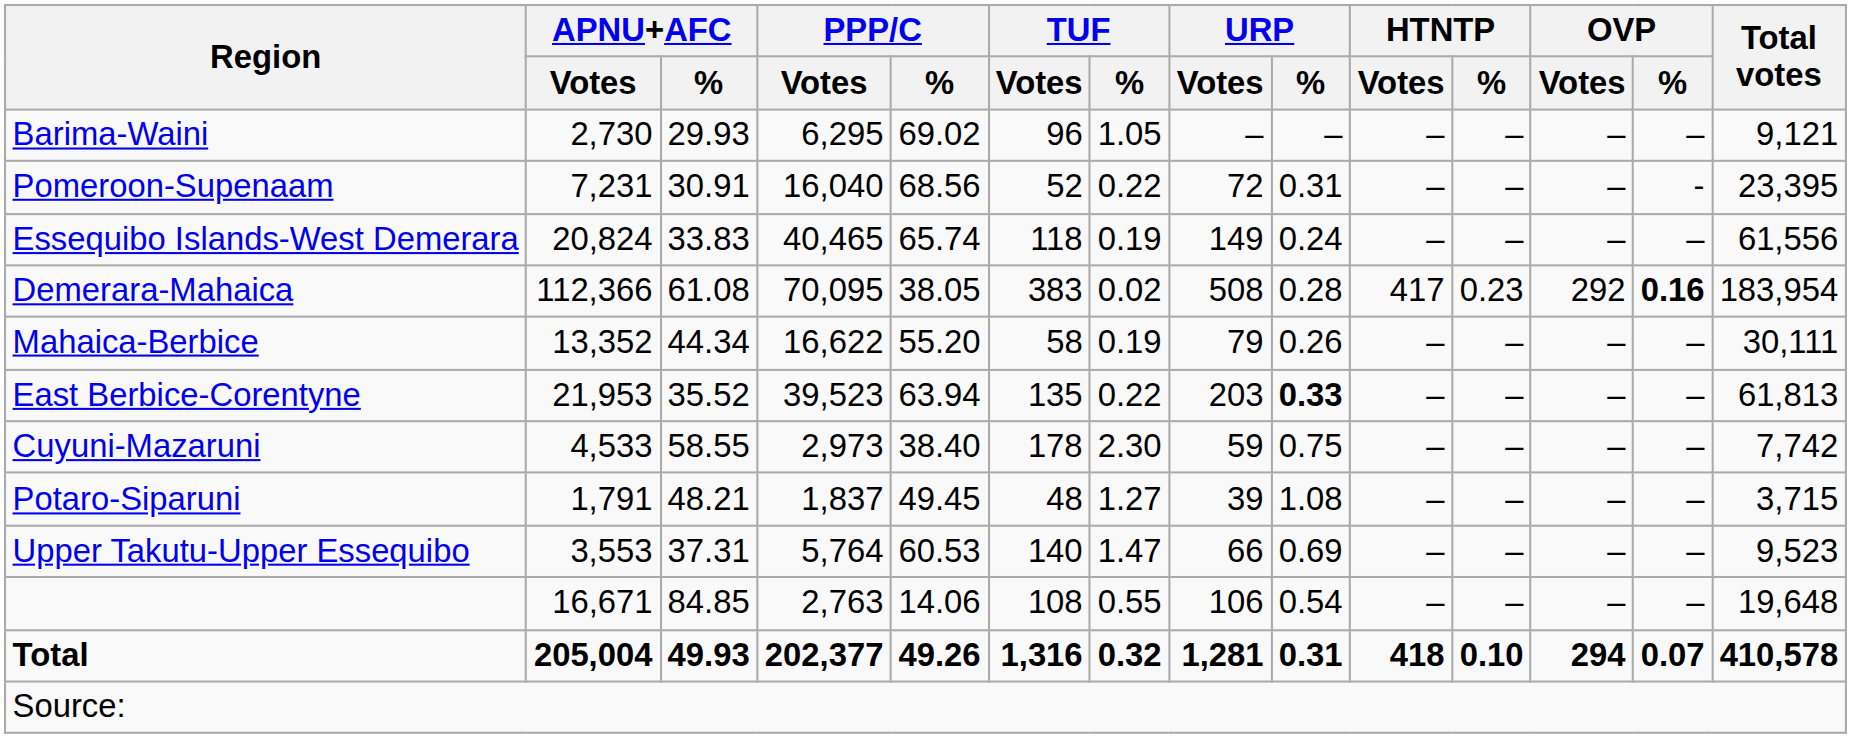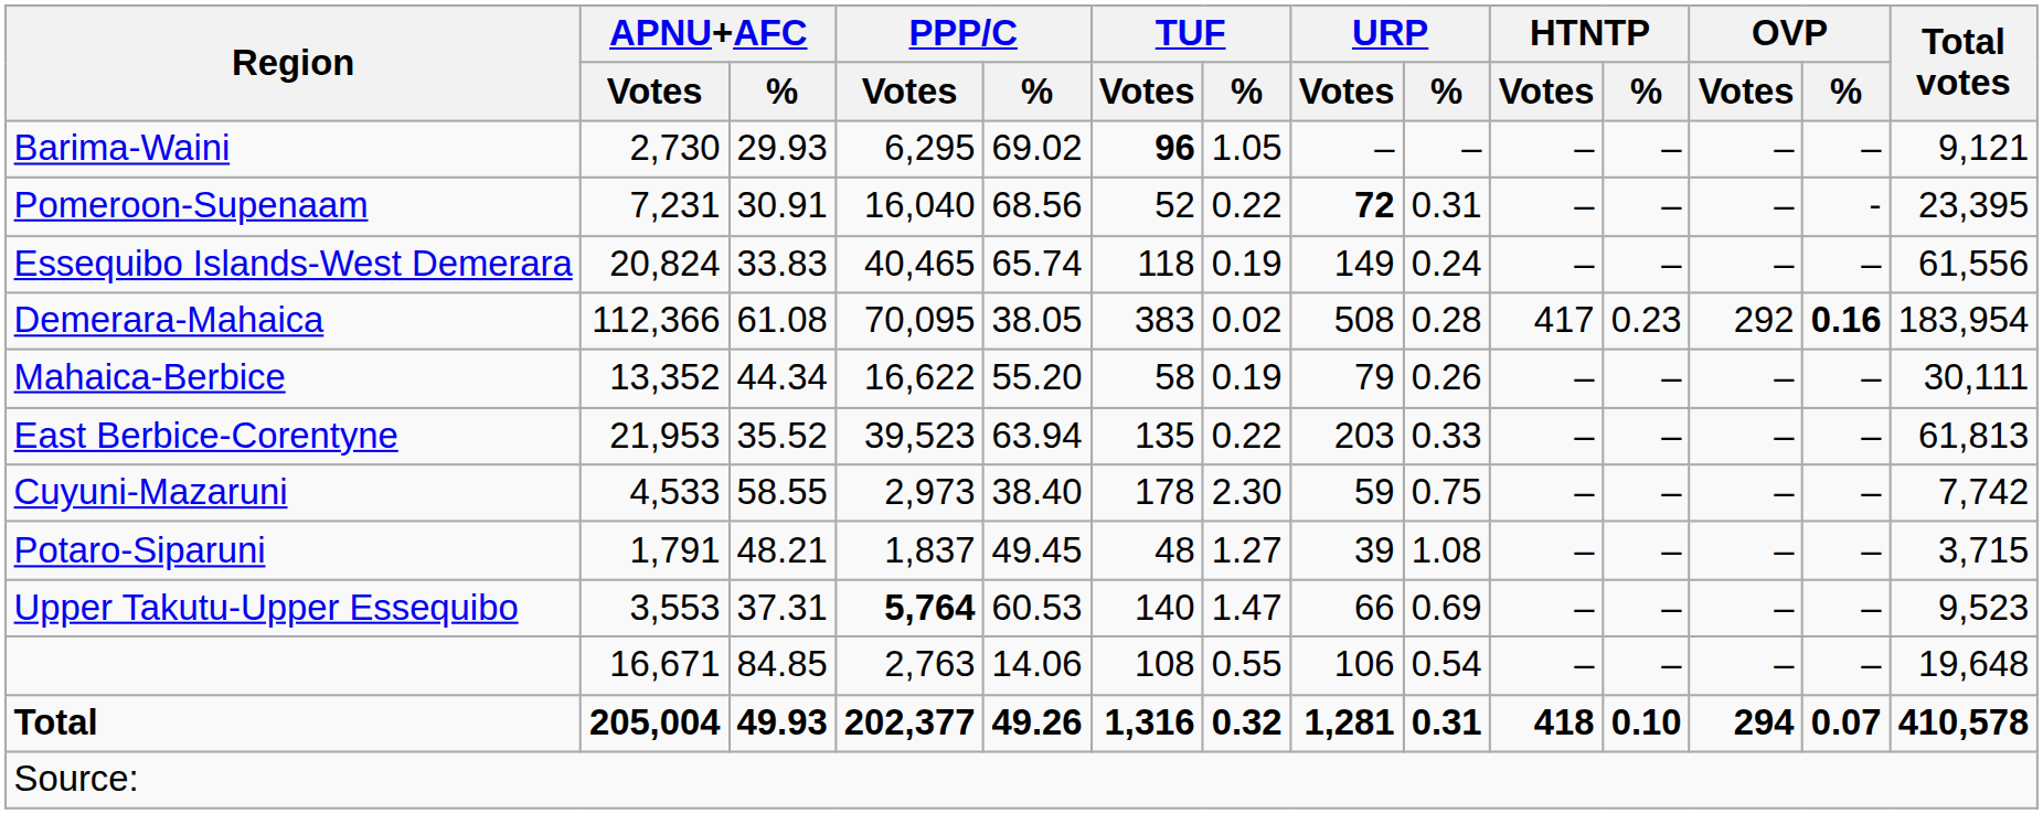Barima-Waini | TUF / Votes: normal -> bold
Pomeroon-Supenaam | URP / Votes: normal -> bold
East Berbice-Corentyne | URP / %: bold -> normal
Upper Takutu-Upper Essequibo | PPP/C / Votes: normal -> bold
